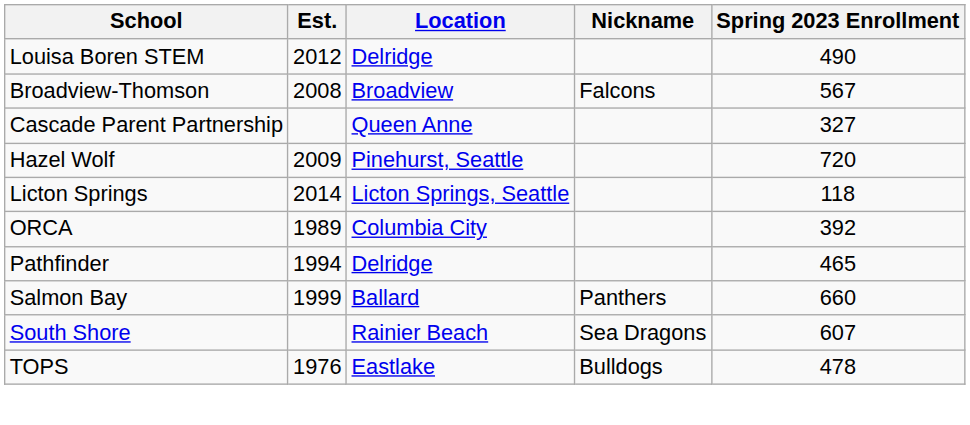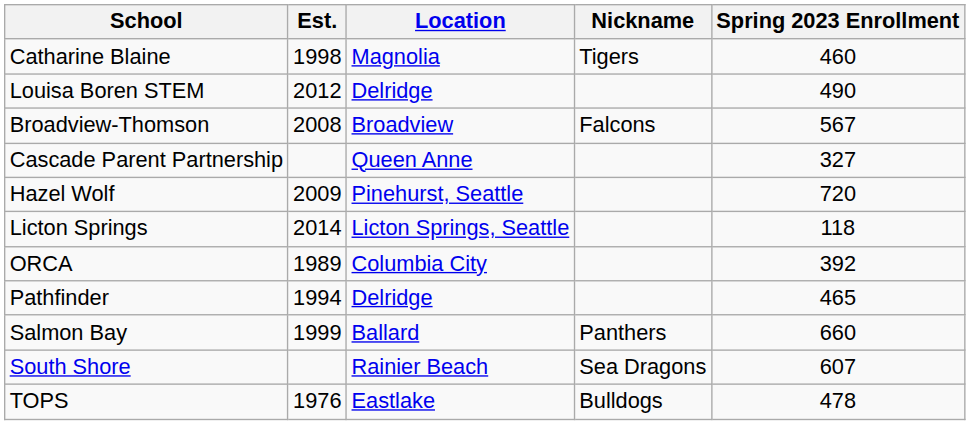+ row: Catharine Blaine | 1998 | Magnolia | Tigers | 460
